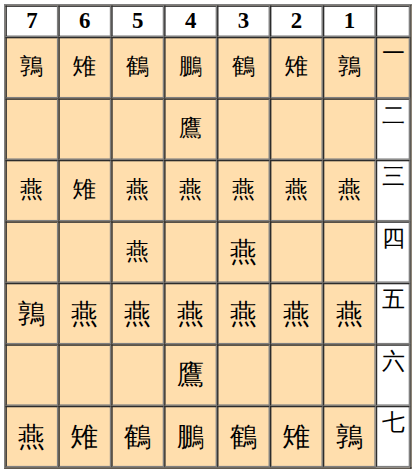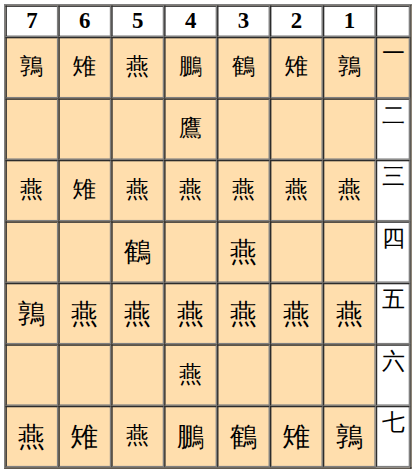row 2 | 5: 鶴 -> 燕
row 5 | 5: 燕 -> 鶴
row 7 | 4: 鷹 -> 燕
row 8 | 5: 鶴 -> 燕
